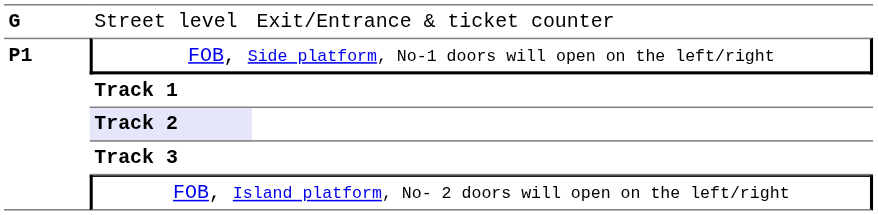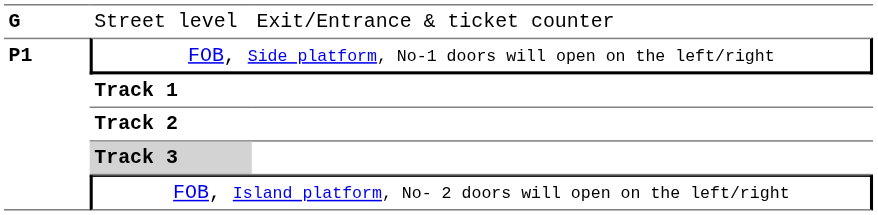Track 2 | column 2: lavender background -> no background
Track 3 | column 2: no background -> lightgrey background
